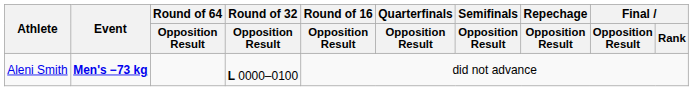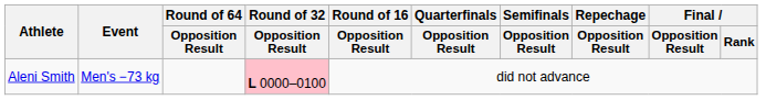Aleni Smith | Event: bold -> normal
Aleni Smith | Round of 32 / Opposition Result: no background -> pink background
